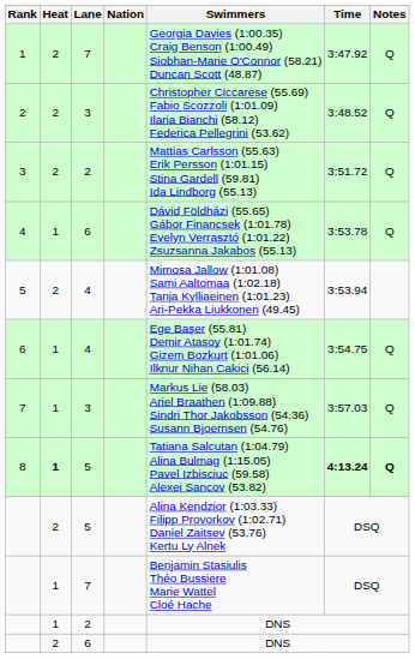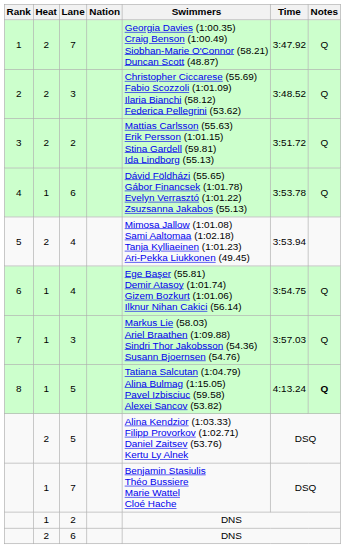8 | Heat: bold -> normal
8 | Time: bold -> normal
